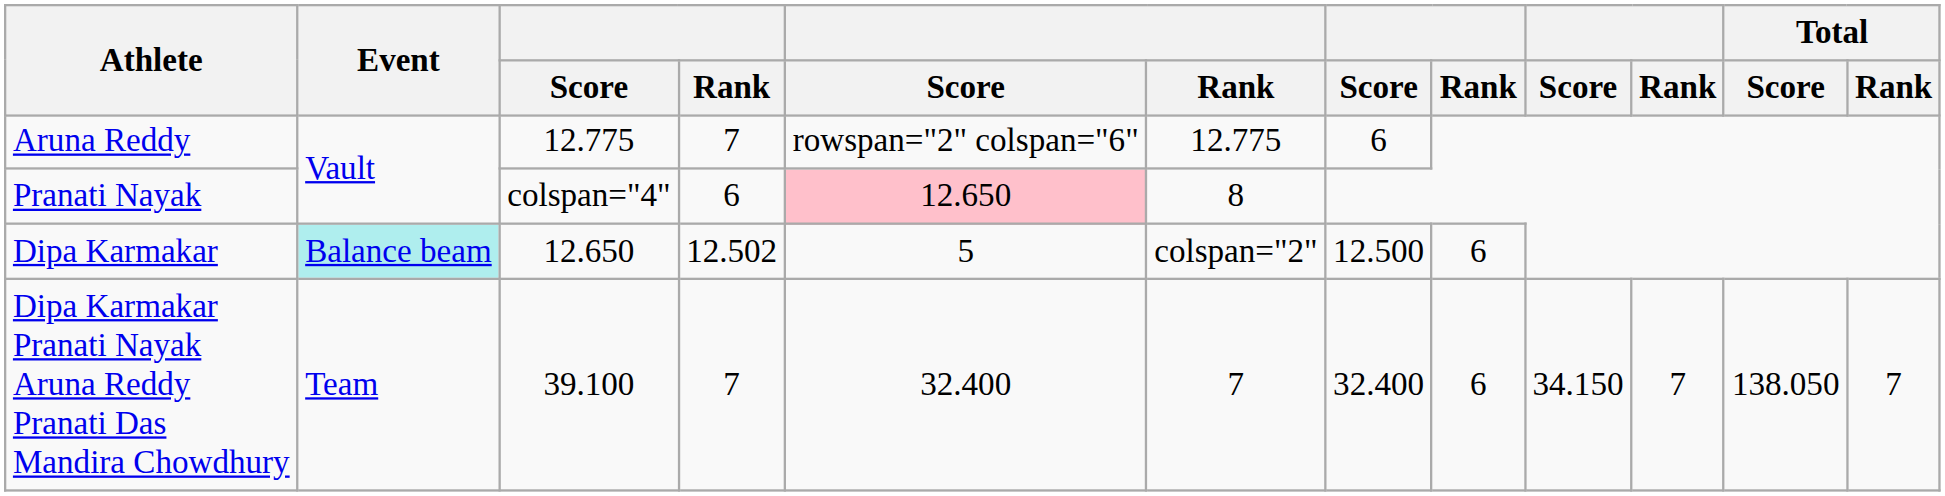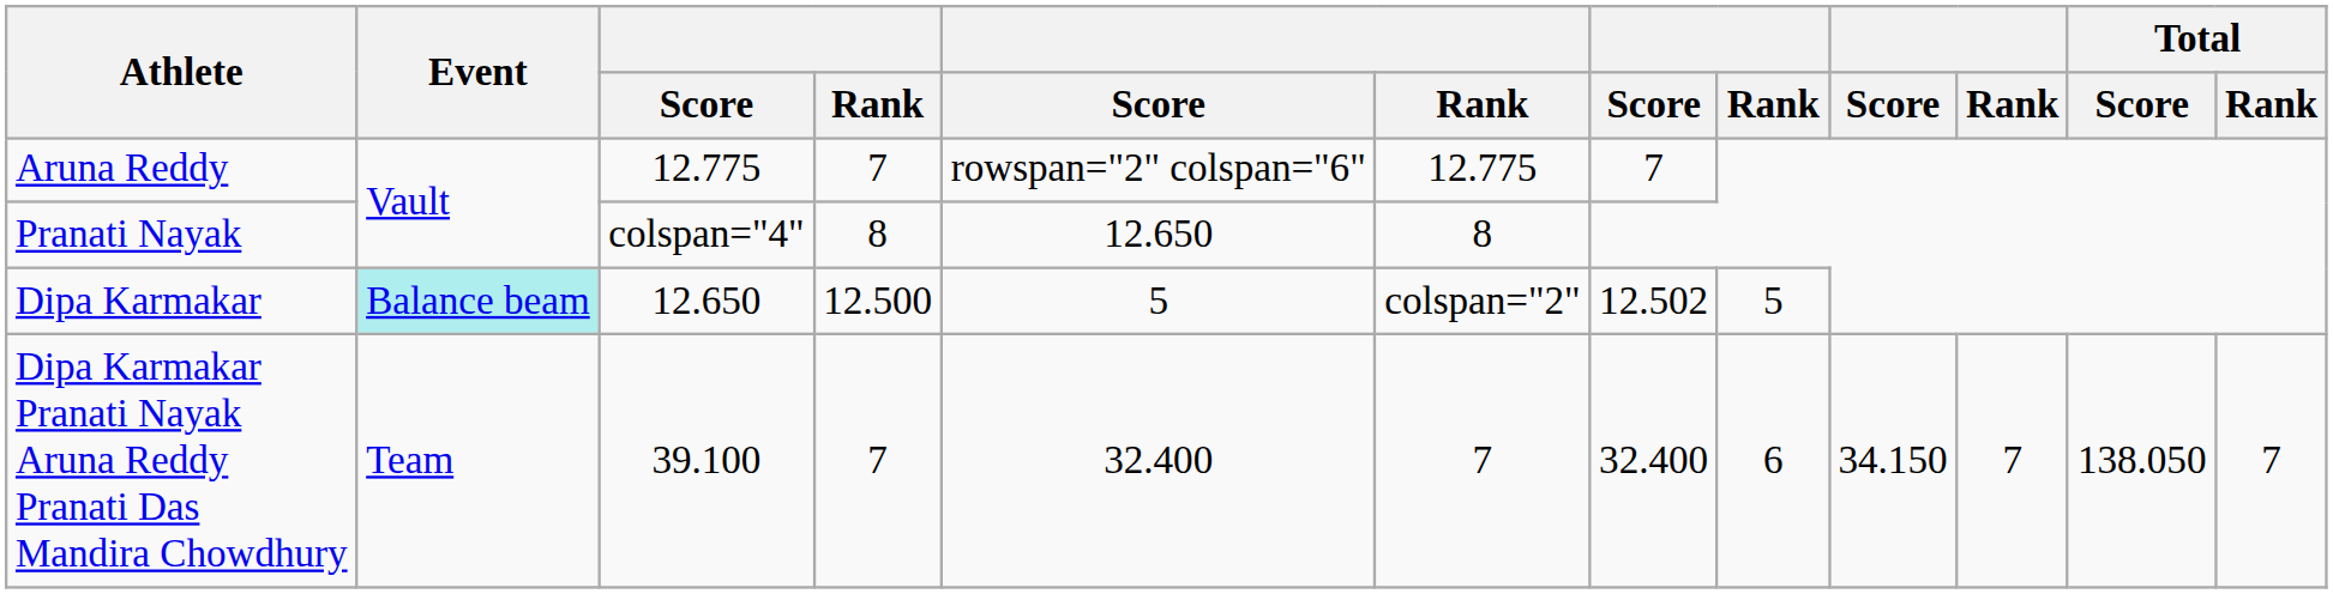Aruna Reddy | column 7: 6 -> 7
Pranati Nayak | column 4: 6 -> 8
Pranati Nayak | column 5: pink background -> no background
Dipa Karmakar | column 4: 12.502 -> 12.500
Dipa Karmakar | column 7: 12.500 -> 12.502
Dipa Karmakar | column 8: 6 -> 5
